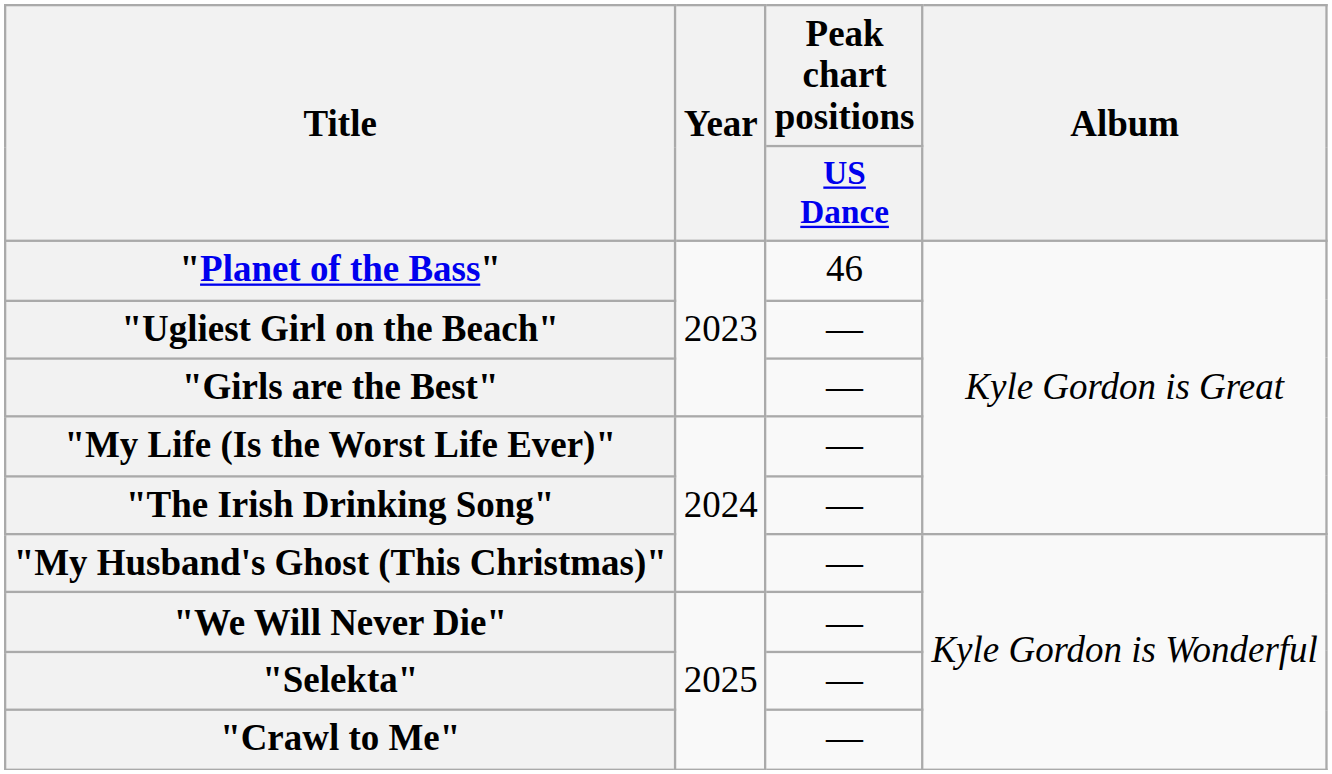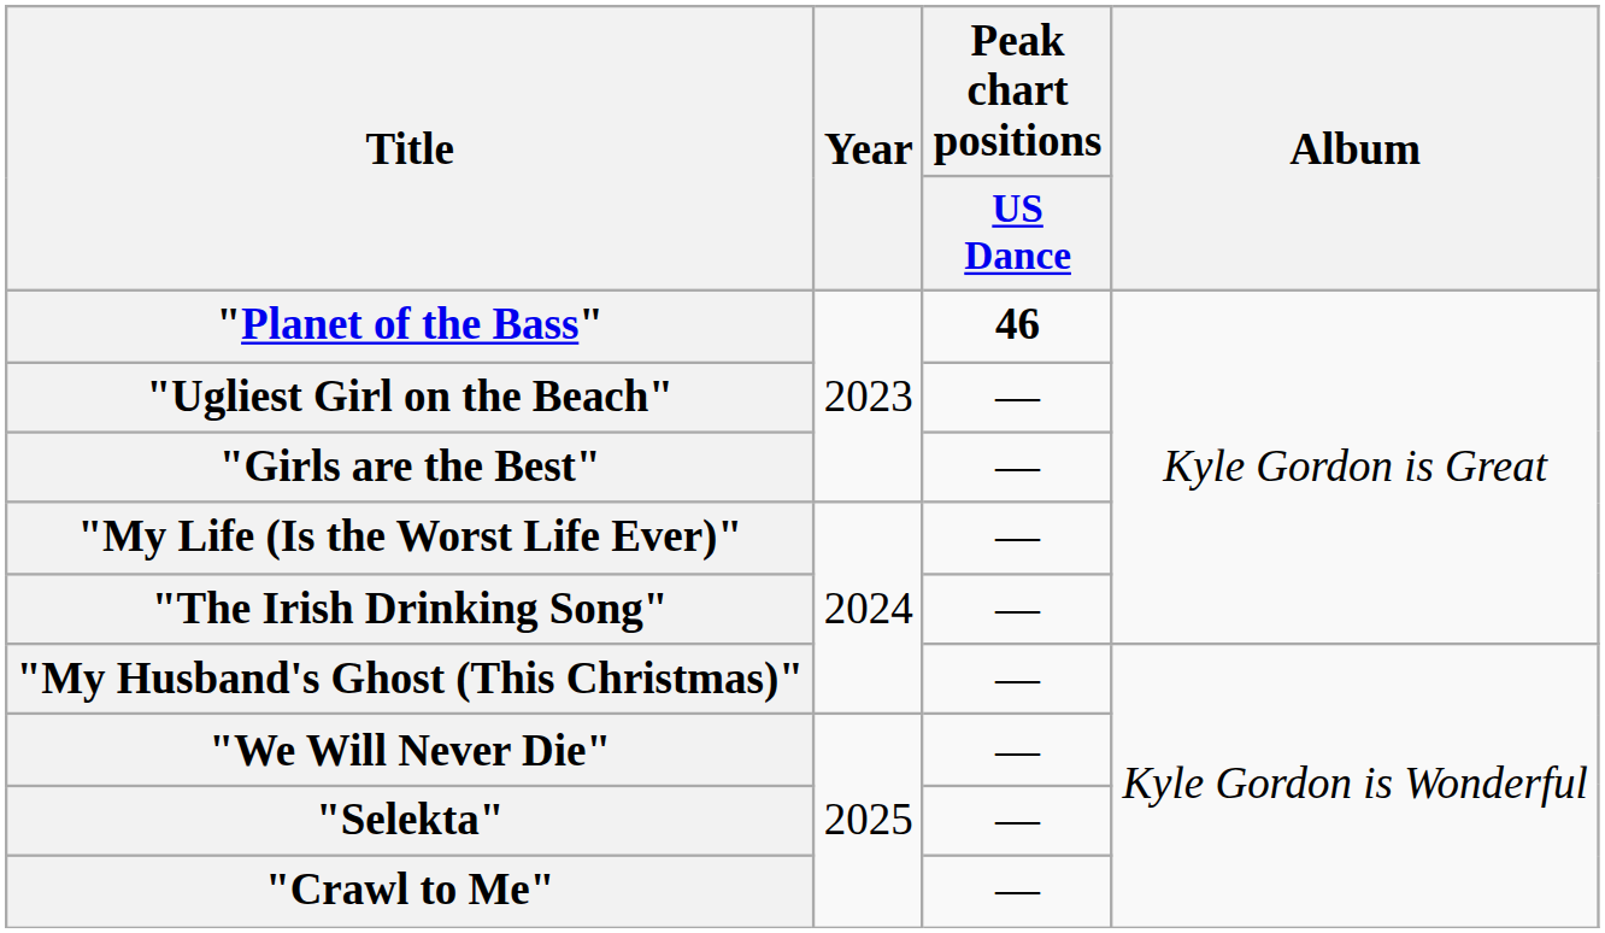"Planet of the Bass" | Peak chart positions / US Dance: normal -> bold
